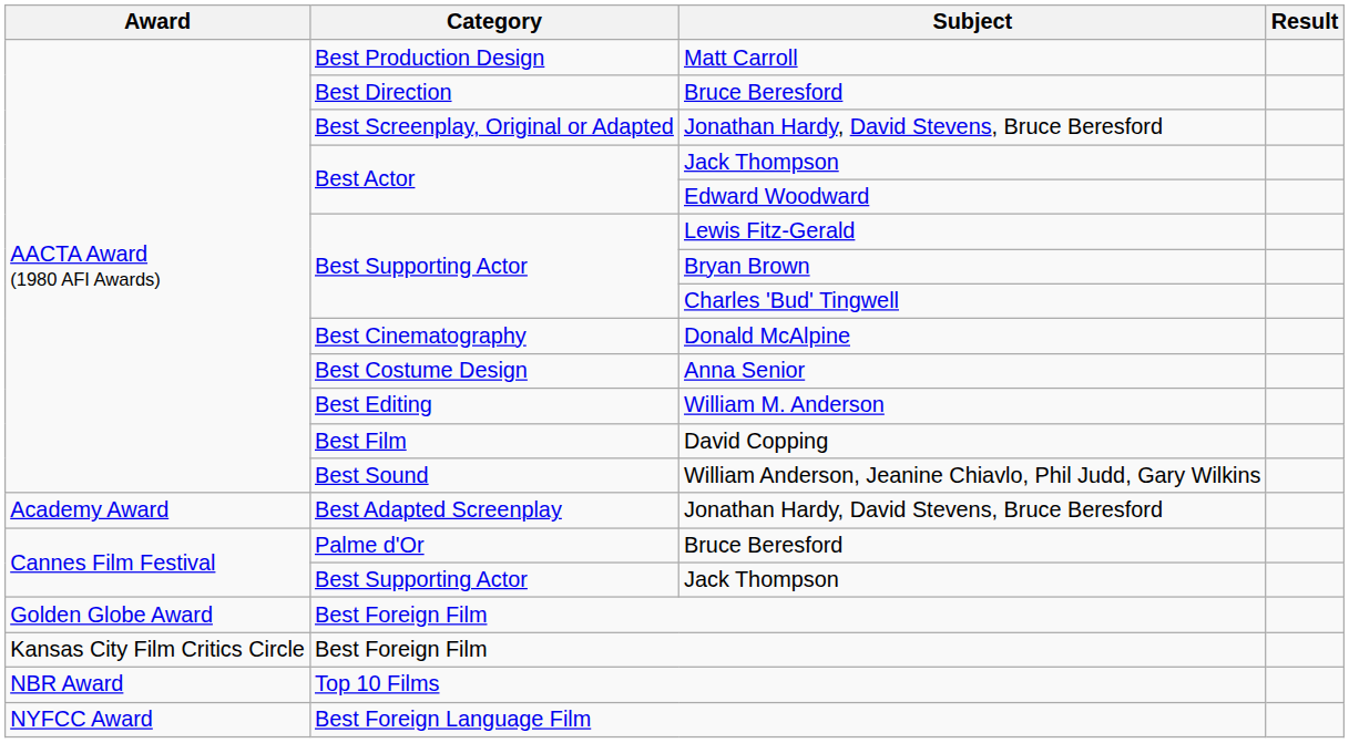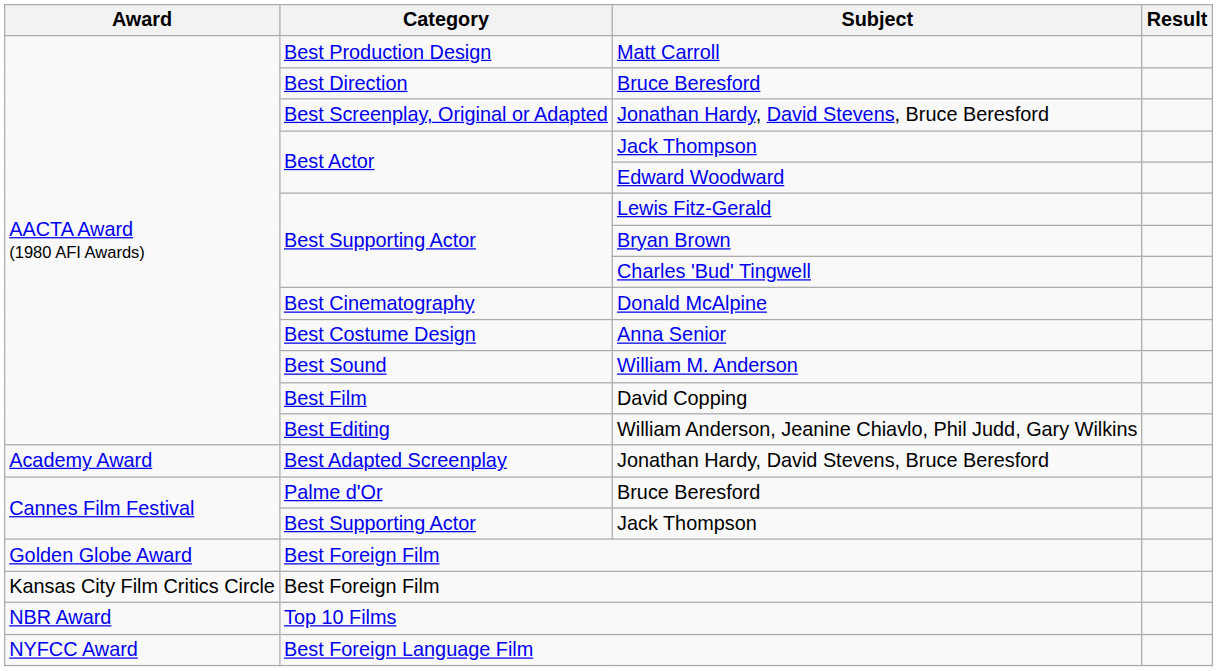William M. Anderson | Category: Best Editing -> Best Sound
William Anderson, Jeanine Chiavlo, Phil Judd, Gary Wilkins | Category: Best Sound -> Best Editing
